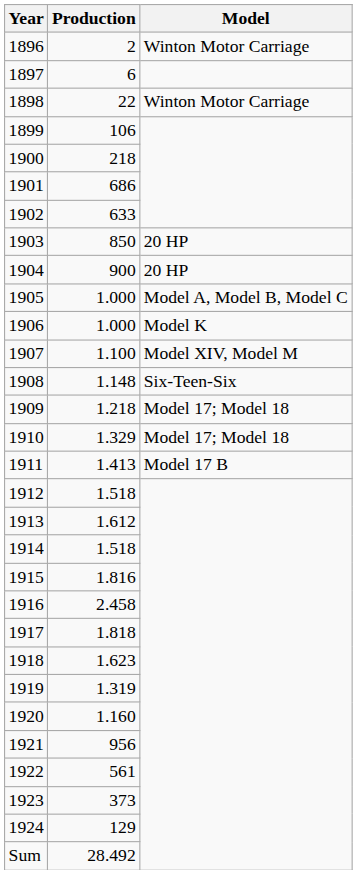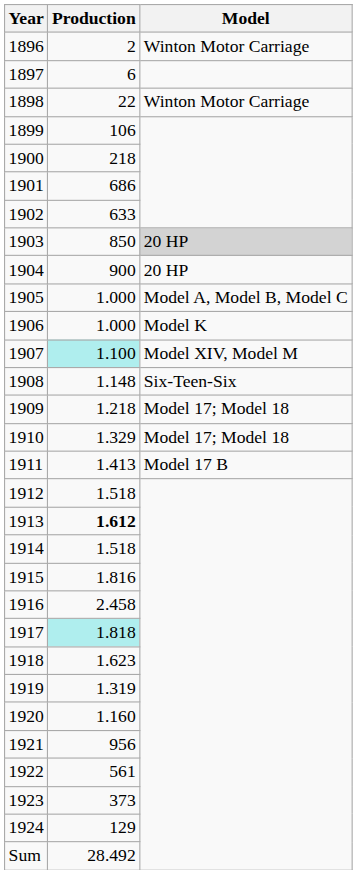1903 | Model: no background -> lightgrey background
1907 | Production: no background -> paleturquoise background
1913 | Production: normal -> bold
1917 | Production: no background -> paleturquoise background
